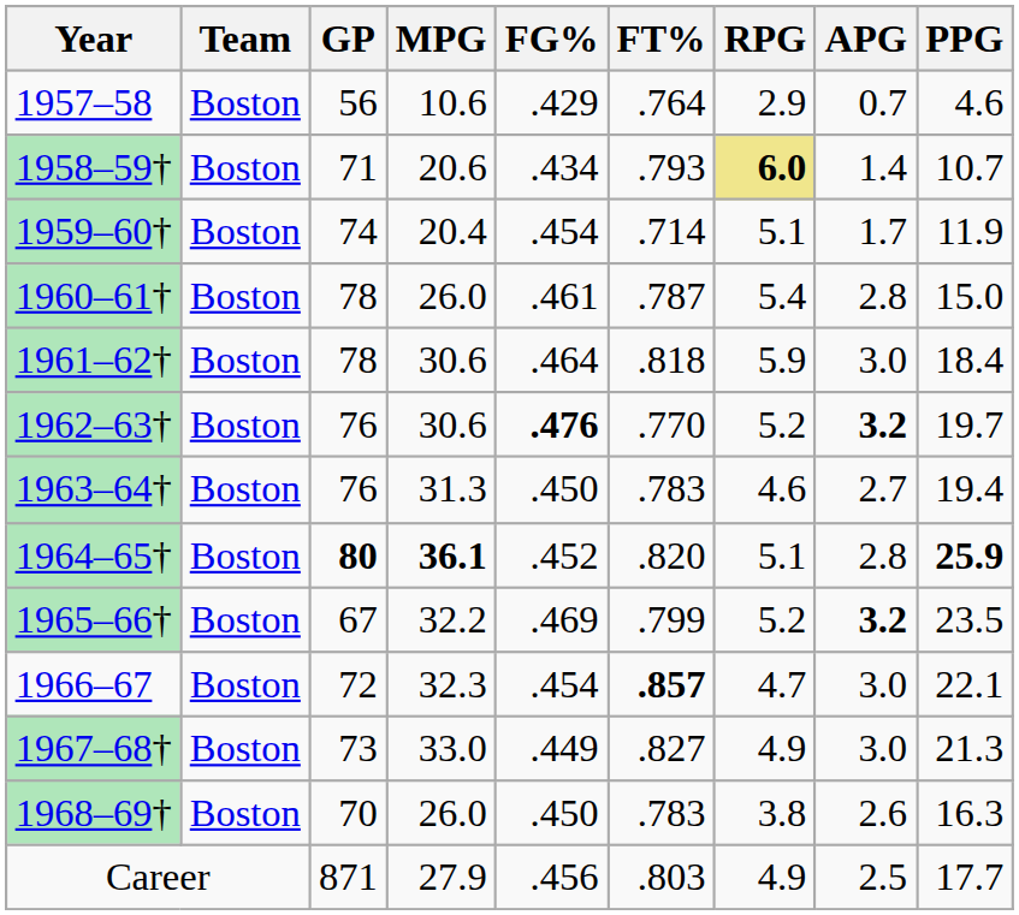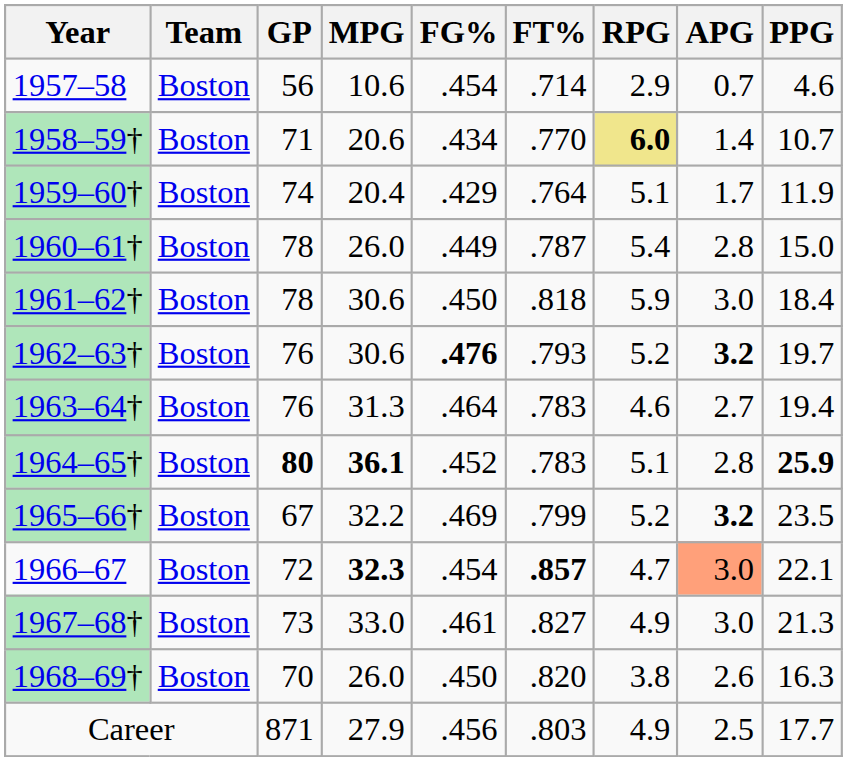1957–58 | FG%: .429 -> .454
1957–58 | FT%: .764 -> .714
1958–59† | FT%: .793 -> .770
1959–60† | FG%: .454 -> .429
1959–60† | FT%: .714 -> .764
1960–61† | FG%: .461 -> .449
1961–62† | FG%: .464 -> .450
1962–63† | FT%: .770 -> .793
1963–64† | FG%: .450 -> .464
1964–65† | FT%: .820 -> .783
1966–67 | MPG: normal -> bold
1966–67 | APG: no background -> lightsalmon background
1967–68† | FG%: .449 -> .461
1968–69† | FT%: .783 -> .820
